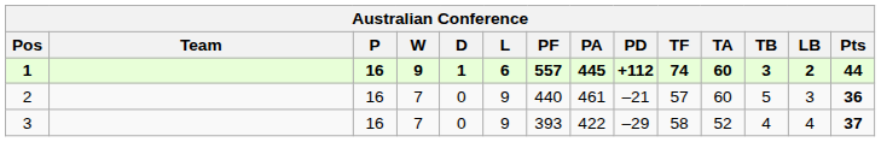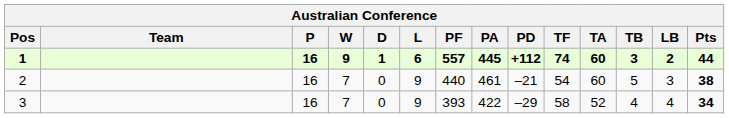row 4 | TF: 57 -> 54
row 4 | Pts: 36 -> 38
row 5 | Pts: 37 -> 34
